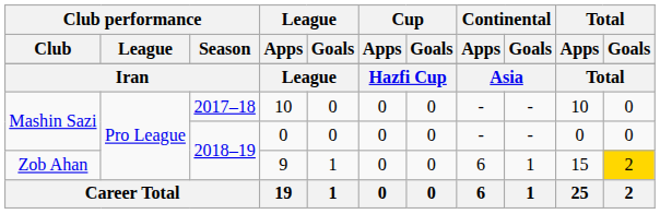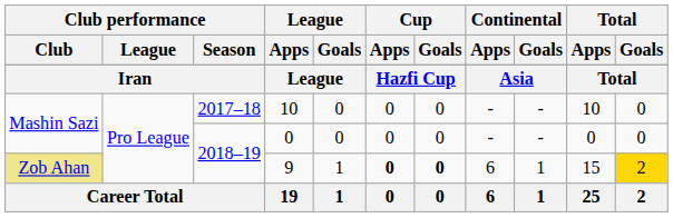9 | Club performance / Club: no background -> khaki background
9 | Cup / Apps: normal -> bold
9 | Cup / Goals: normal -> bold
